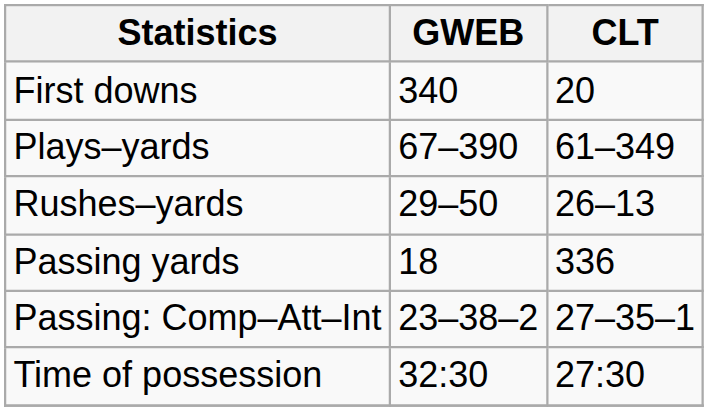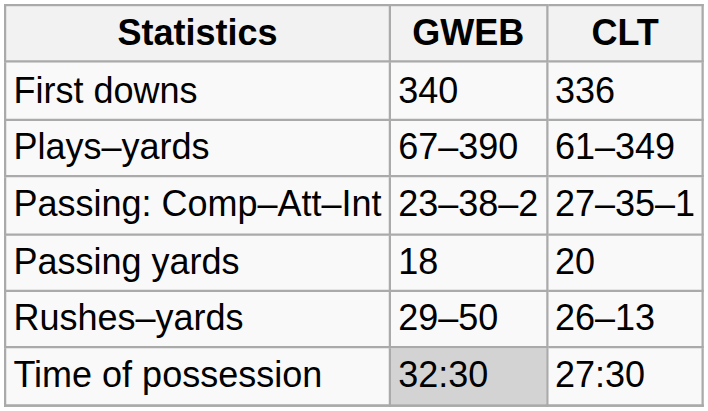First downs | CLT: 20 -> 336
rows swapped: Rushes–yards <-> Passing: Comp–Att–Int
Passing yards | CLT: 336 -> 20
Time of possession | GWEB: no background -> lightgrey background
